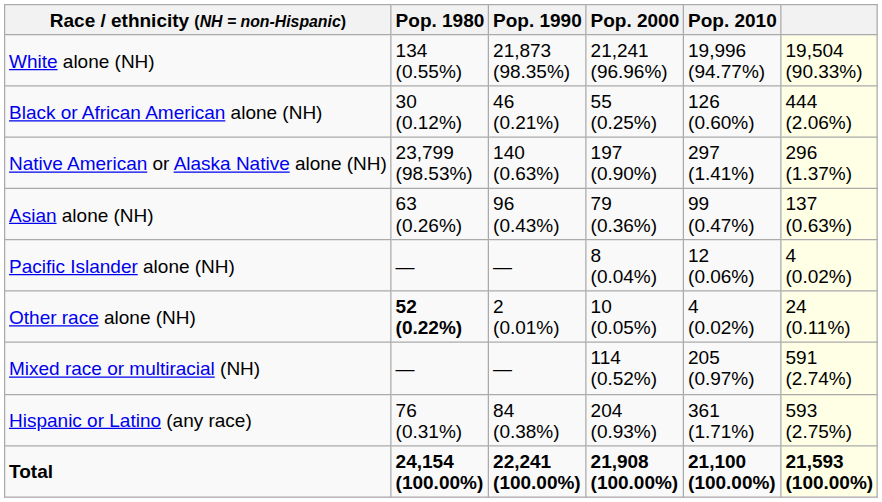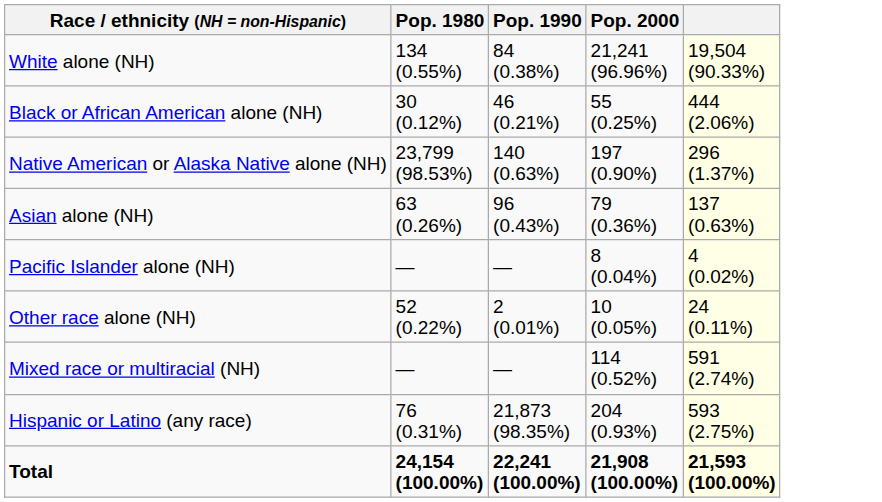- column: Pop. 2010 | 19,996 (94.77%) | 126 (0.60%) | 297 (1.41%) | 99 (0.47%) | 12 (0.06%) | 4 (0.02%) | 205 (0.97%) | 361 (1.71%) | 21,100 (100.00%)
White alone (NH) | Pop. 1990: 21,873 (98.35%) -> 84 (0.38%)
Other race alone (NH) | Pop. 1980: bold -> normal
Hispanic or Latino (any race) | Pop. 1990: 84 (0.38%) -> 21,873 (98.35%)
